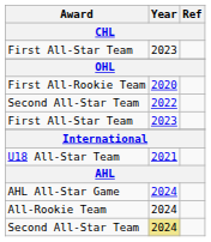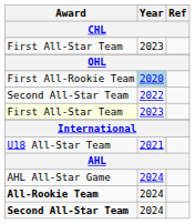row 5 | Year: no background -> lightblue background
row 7 | Award: no background -> lightyellow background
row 12 | Award: normal -> bold
row 13 | Award: normal -> bold
row 13 | Year: khaki background -> no background
